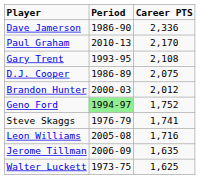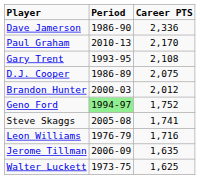Steve Skaggs | column 2: 1976-79 -> 2005-08
Leon Williams | column 2: 2005-08 -> 1976-79
